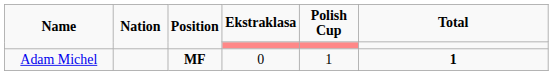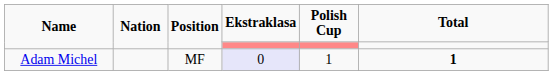Adam Michel | Position: bold -> normal
Adam Michel | Ekstraklasa: no background -> lavender background
